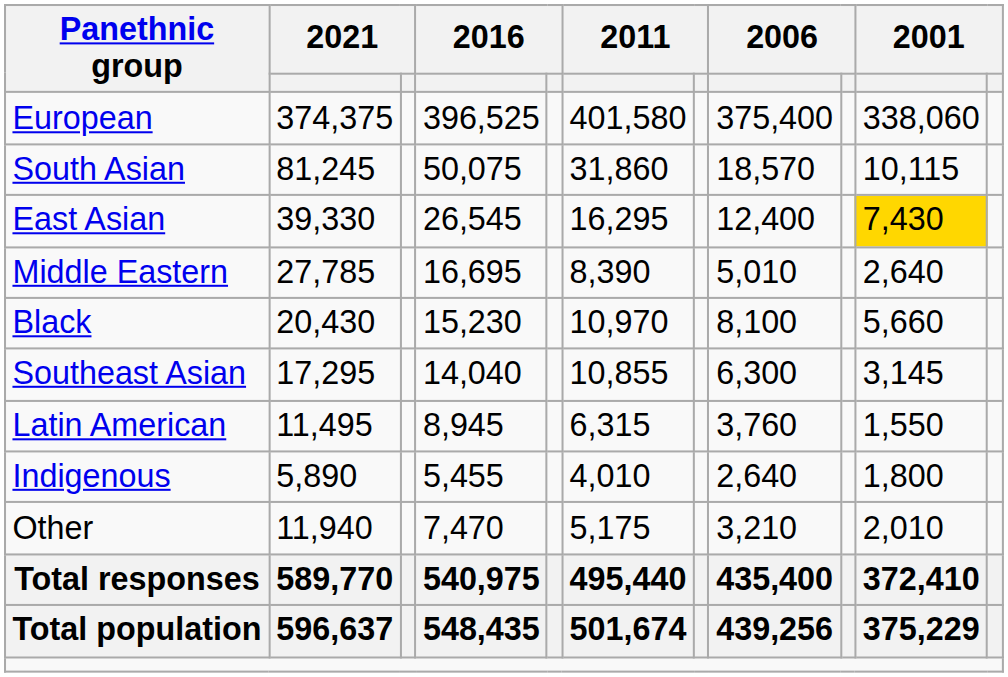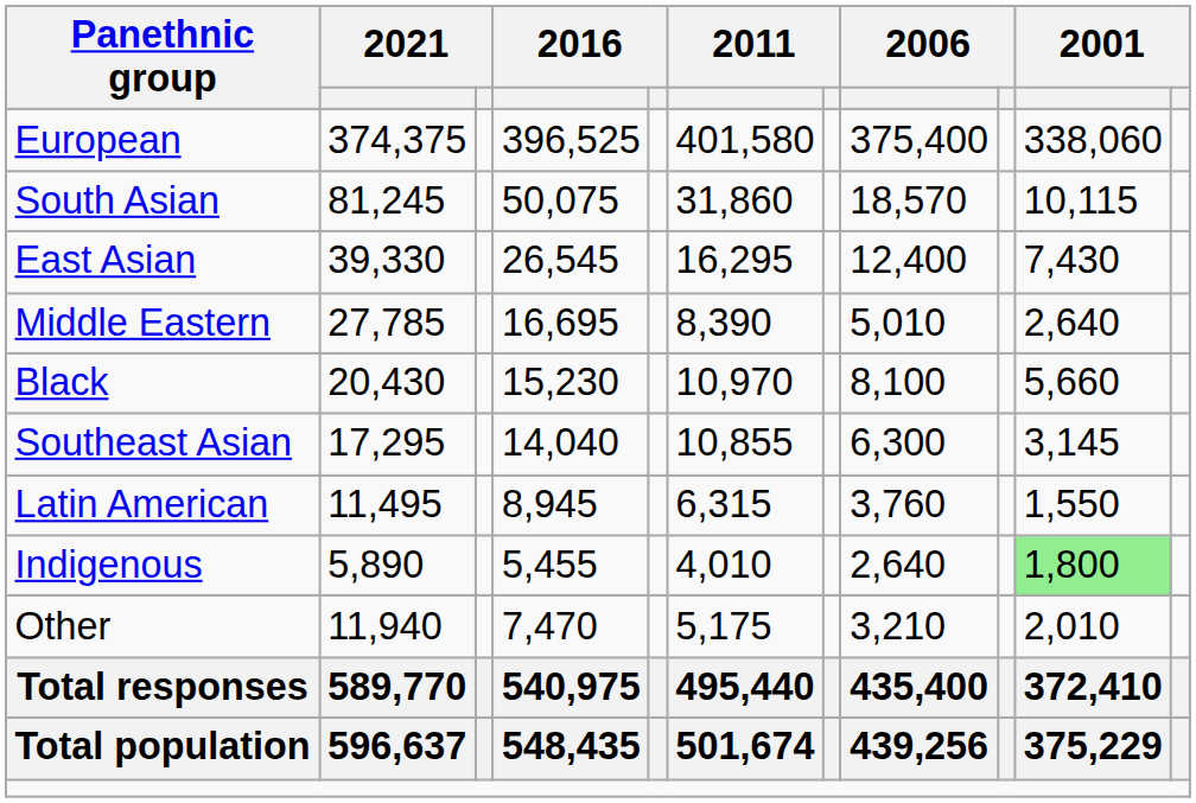East Asian | column 10: gold background -> no background
Indigenous | column 10: no background -> lightgreen background
